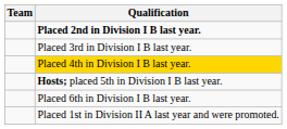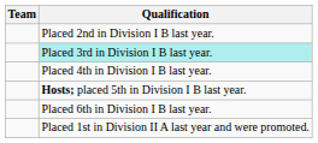Placed 2nd in Division I B last year. | Qualification: bold -> normal
Placed 3rd in Division I B last year. | Qualification: no background -> paleturquoise background
Placed 4th in Division I B last year. | Qualification: gold background -> no background
